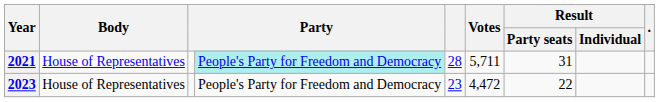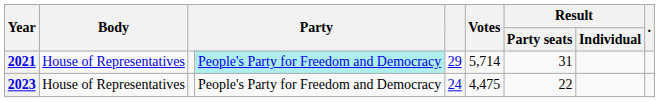2021 | column 5: 28 -> 29
2021 | Votes: 5,711 -> 5,714
2023 | column 5: 23 -> 24
2023 | Votes: 4,472 -> 4,475
